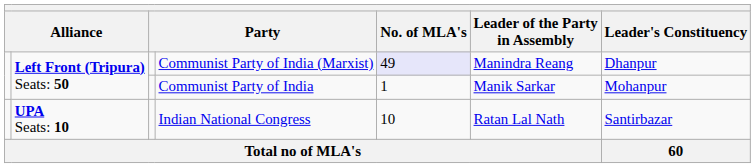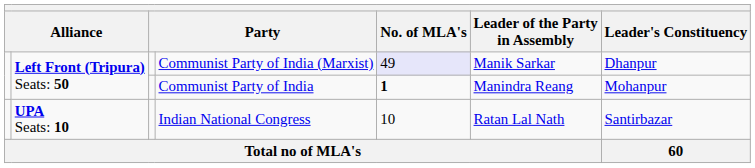Communist Party of India (Marxist) | Leader of the Party in Assembly: Manindra Reang -> Manik Sarkar
Communist Party of India | No. of MLA's: normal -> bold
Communist Party of India | Leader of the Party in Assembly: Manik Sarkar -> Manindra Reang
